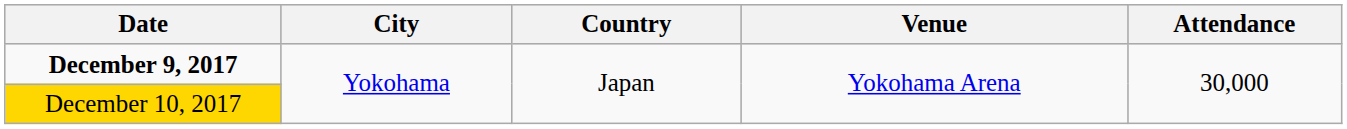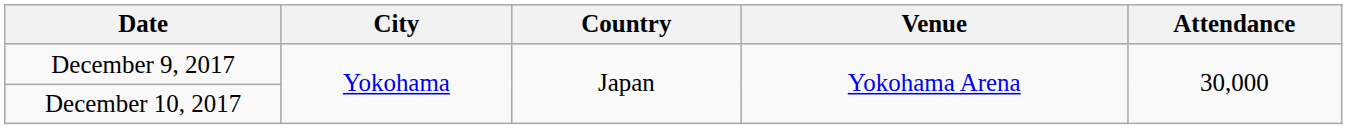December 9, 2017 | Date: bold -> normal
December 10, 2017 | Date: gold background -> no background
